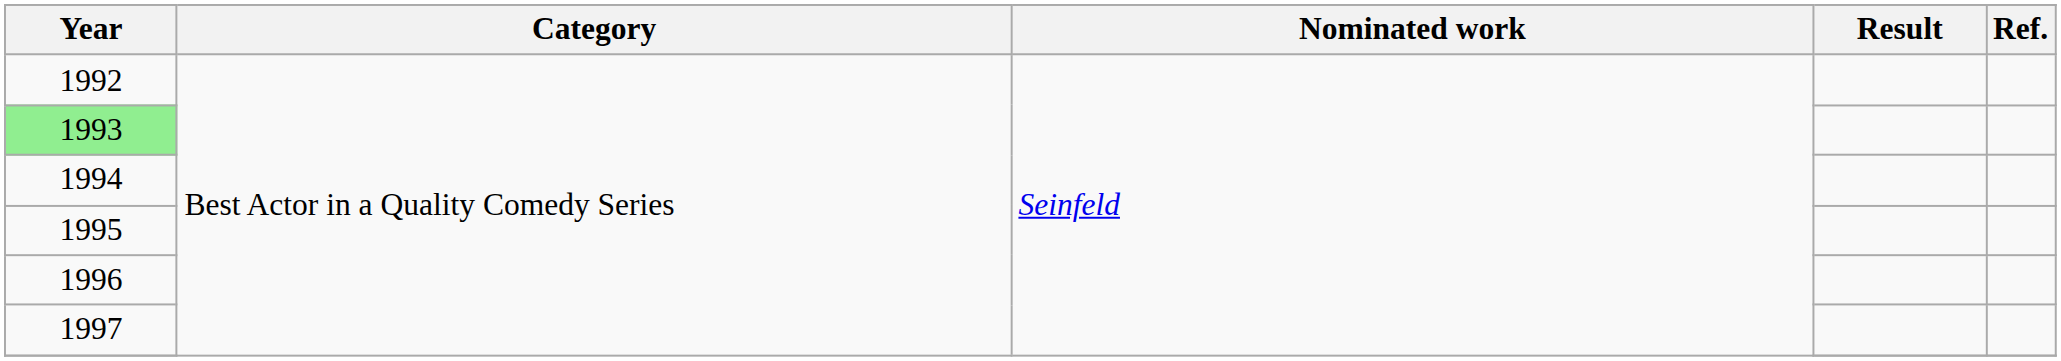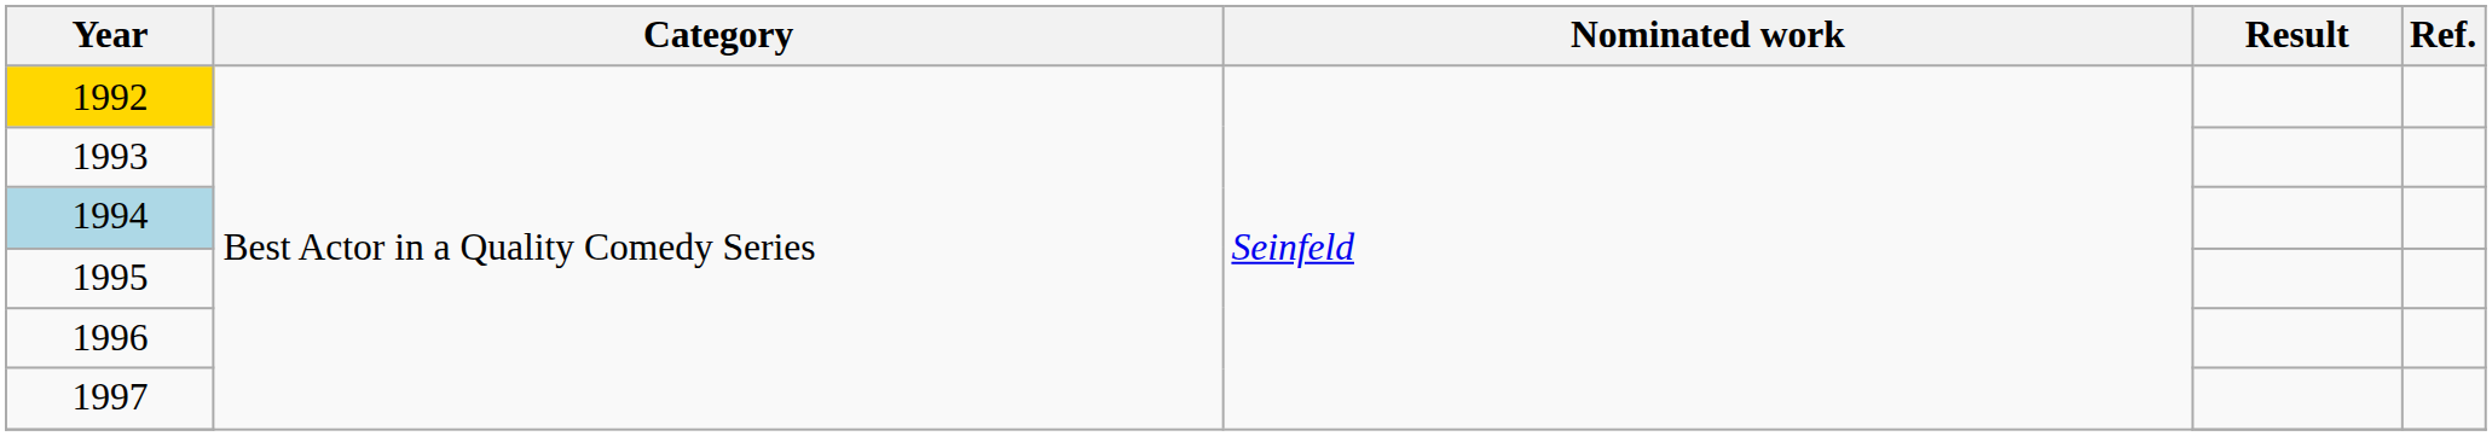1992 | Year: no background -> gold background
1993 | Year: lightgreen background -> no background
1994 | Year: no background -> lightblue background
